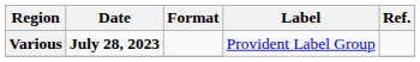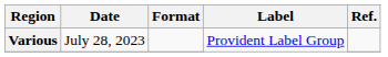Various | Date: bold -> normal
